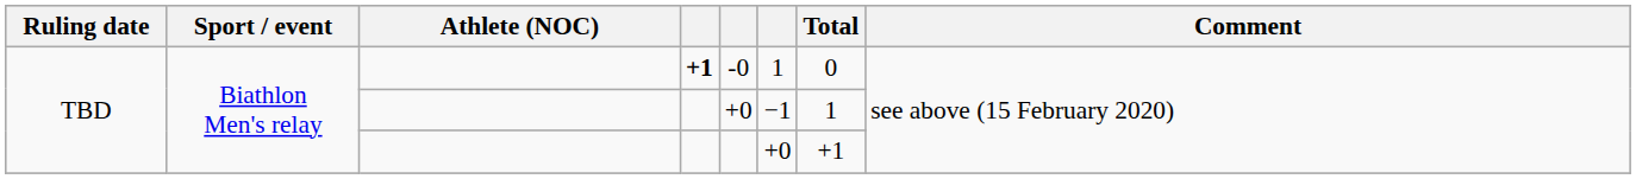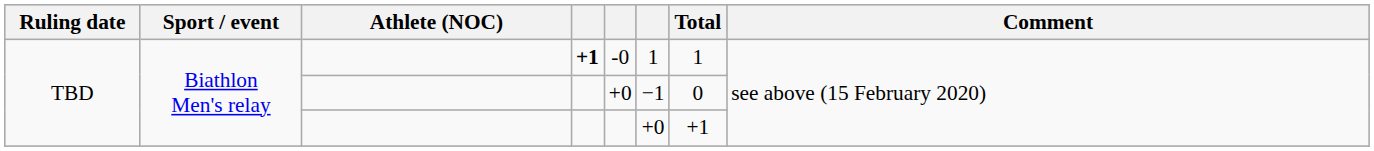row 2 | Total: 0 -> 1
row 3 | Total: 1 -> 0
